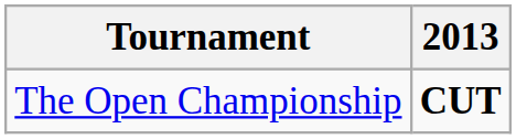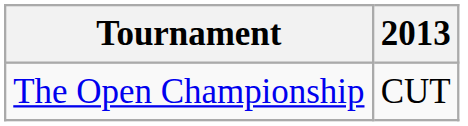The Open Championship | 2013: bold -> normal
